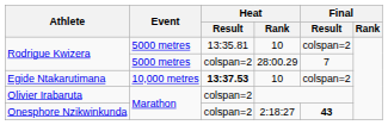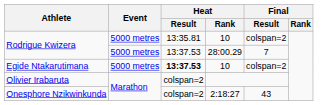Rodrigue Kwizera / 28:00.29 | Heat / Result: colspan=2 -> 13:37.53
Egide Ntakarutimana | Event: 10,000 metres -> 5000 metres
Onesphore Nzikwinkunda | Final / Result: bold -> normal
